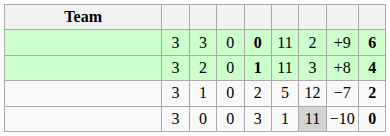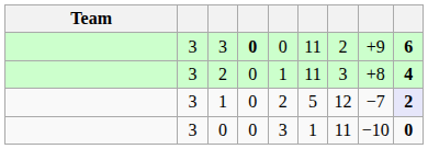row 2 | column 4: normal -> bold
row 2 | column 5: bold -> normal
row 3 | column 5: bold -> normal
row 4 | column 9: no background -> lavender background
row 5 | column 7: lightgrey background -> no background
